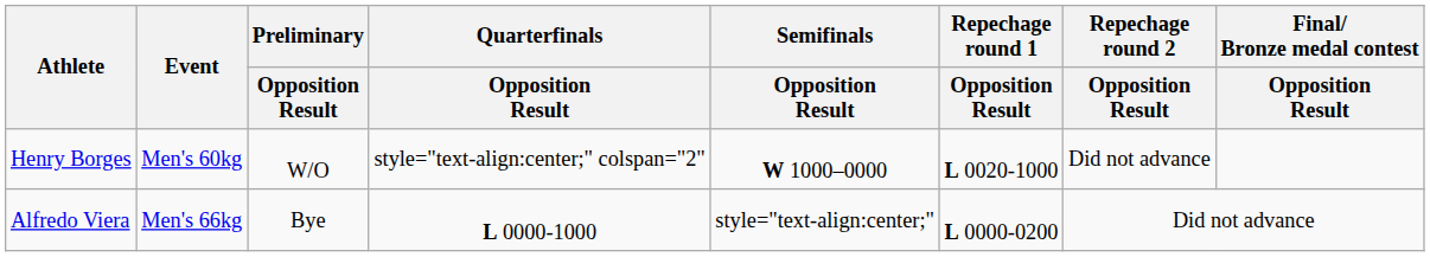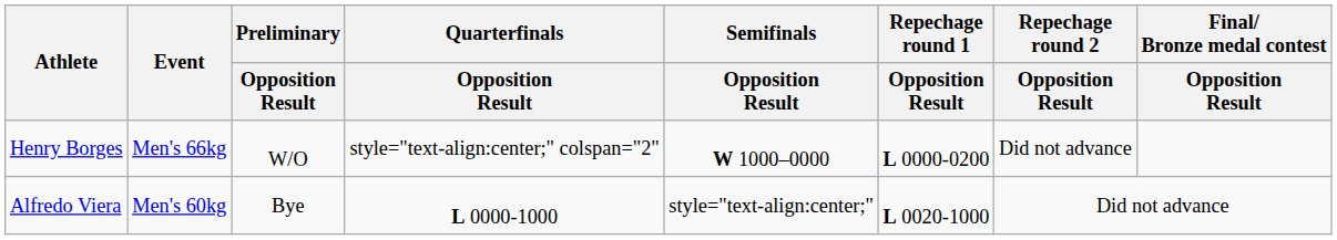Henry Borges | Event: Men's 60kg -> Men's 66kg
Henry Borges | Repechage round 1 / Opposition Result: L 0020-1000 -> L 0000-0200
Alfredo Viera | Event: Men's 66kg -> Men's 60kg
Alfredo Viera | Repechage round 1 / Opposition Result: L 0000-0200 -> L 0020-1000
